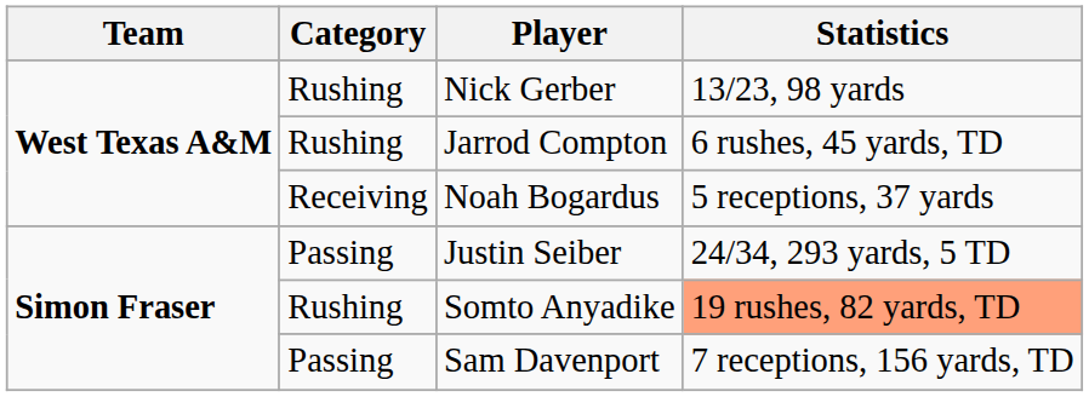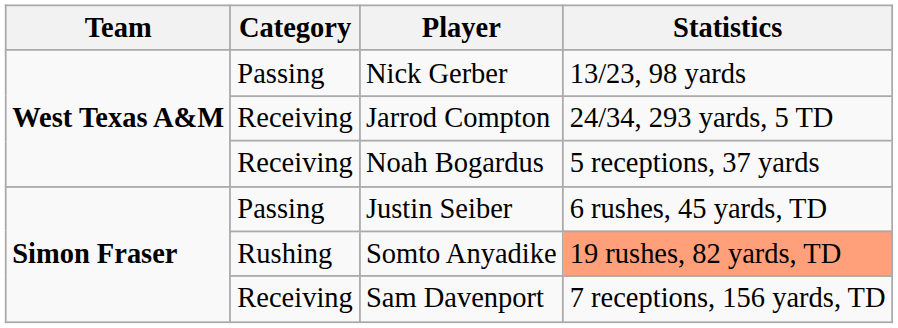Nick Gerber | Category: Rushing -> Passing
Jarrod Compton | Category: Rushing -> Receiving
Jarrod Compton | Statistics: 6 rushes, 45 yards, TD -> 24/34, 293 yards, 5 TD
Justin Seiber | Statistics: 24/34, 293 yards, 5 TD -> 6 rushes, 45 yards, TD
Sam Davenport | Category: Passing -> Receiving
